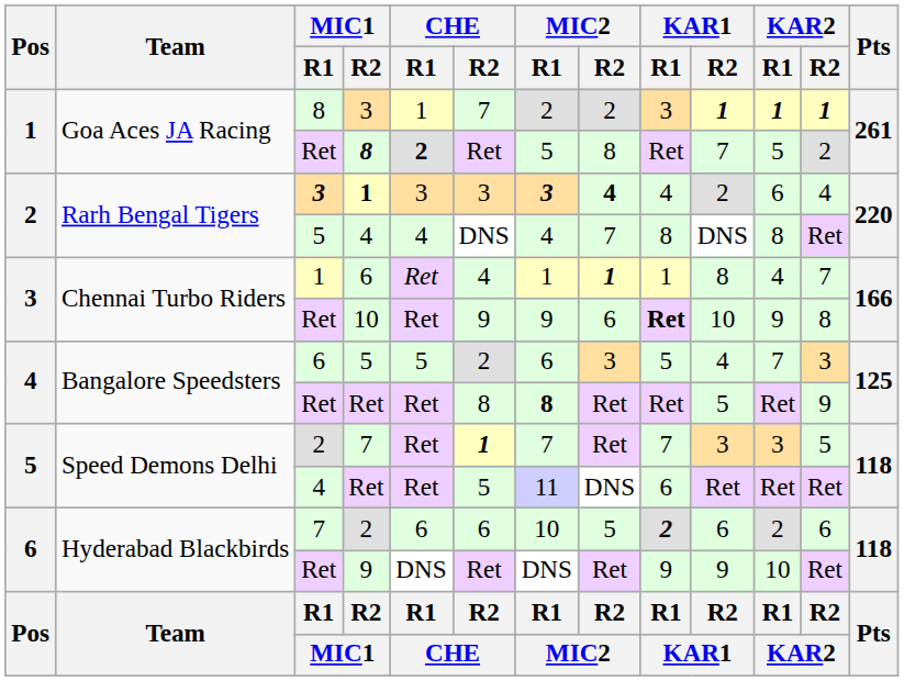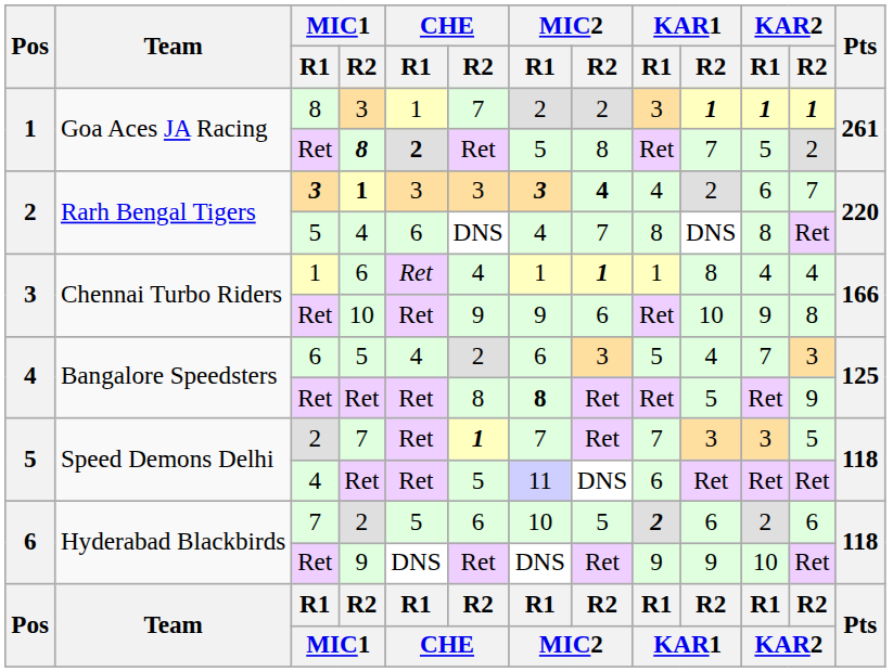row 5 | KAR2 / R2: 4 -> 7
row 6 | CHE / R1: 4 -> 6
row 7 | KAR2 / R2: 7 -> 4
row 8 | KAR1 / R1: bold -> normal
row 9 | CHE / R1: 5 -> 4
row 13 | CHE / R1: 6 -> 5
